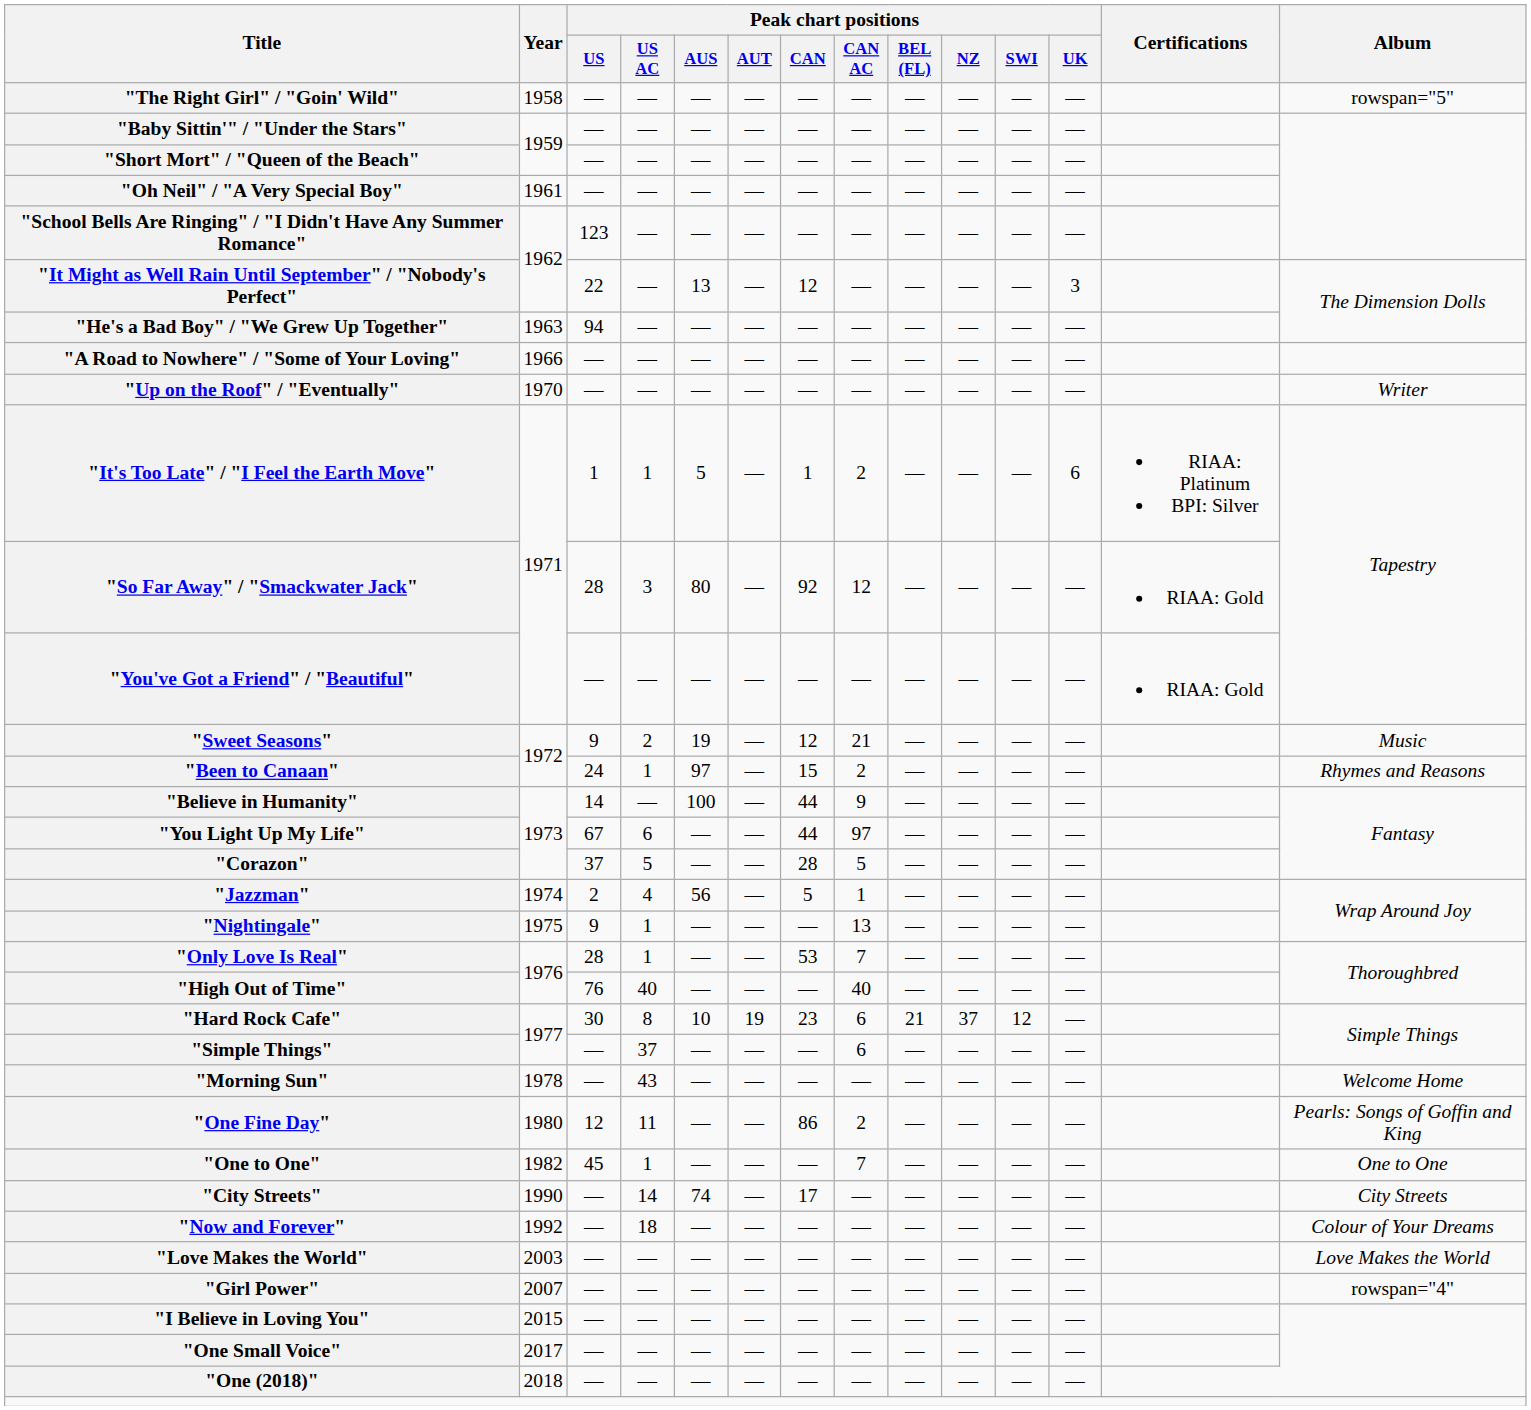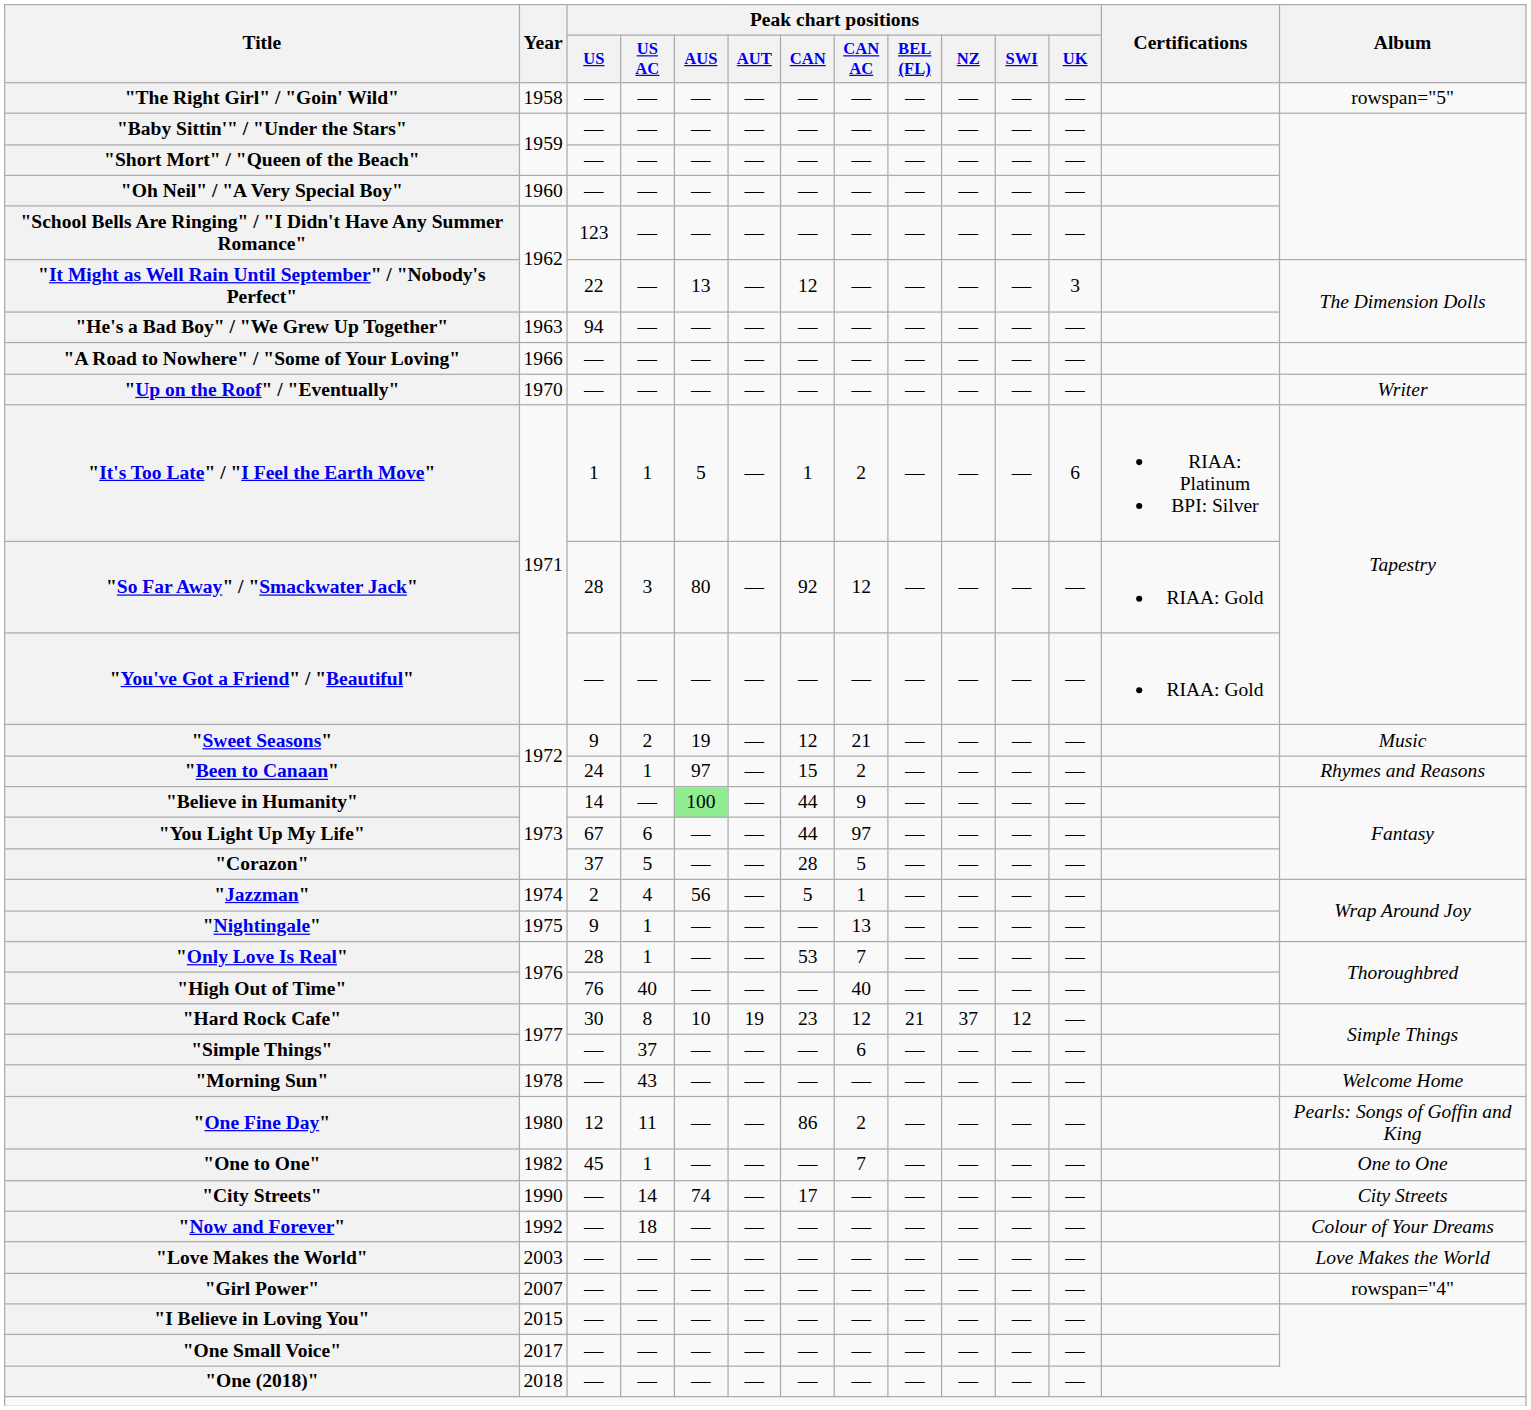"Oh Neil" / "A Very Special Boy" | Year: 1961 -> 1960
"Believe in Humanity" | Peak chart positions / AUS: no background -> lightgreen background
"Hard Rock Cafe" | Peak chart positions / CAN AC: 6 -> 12
